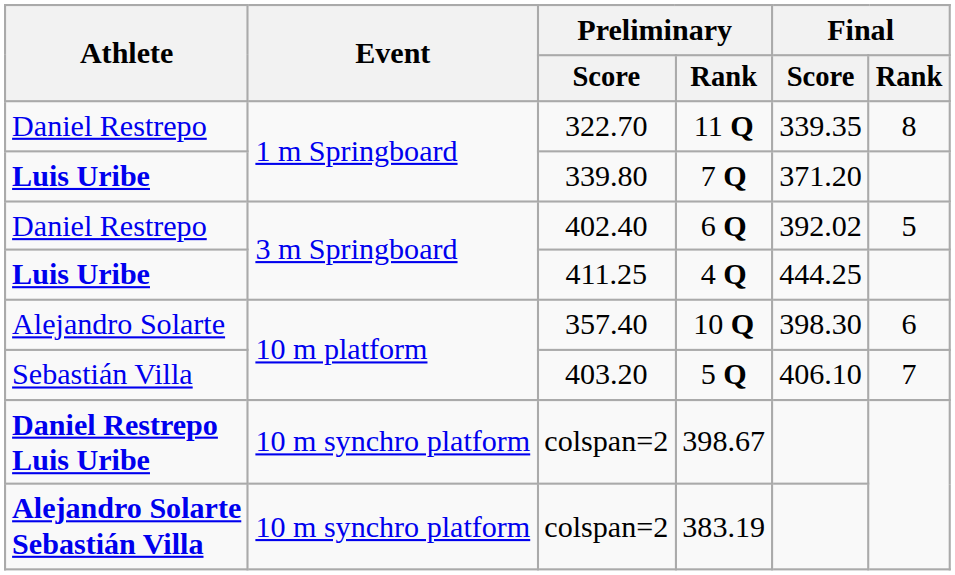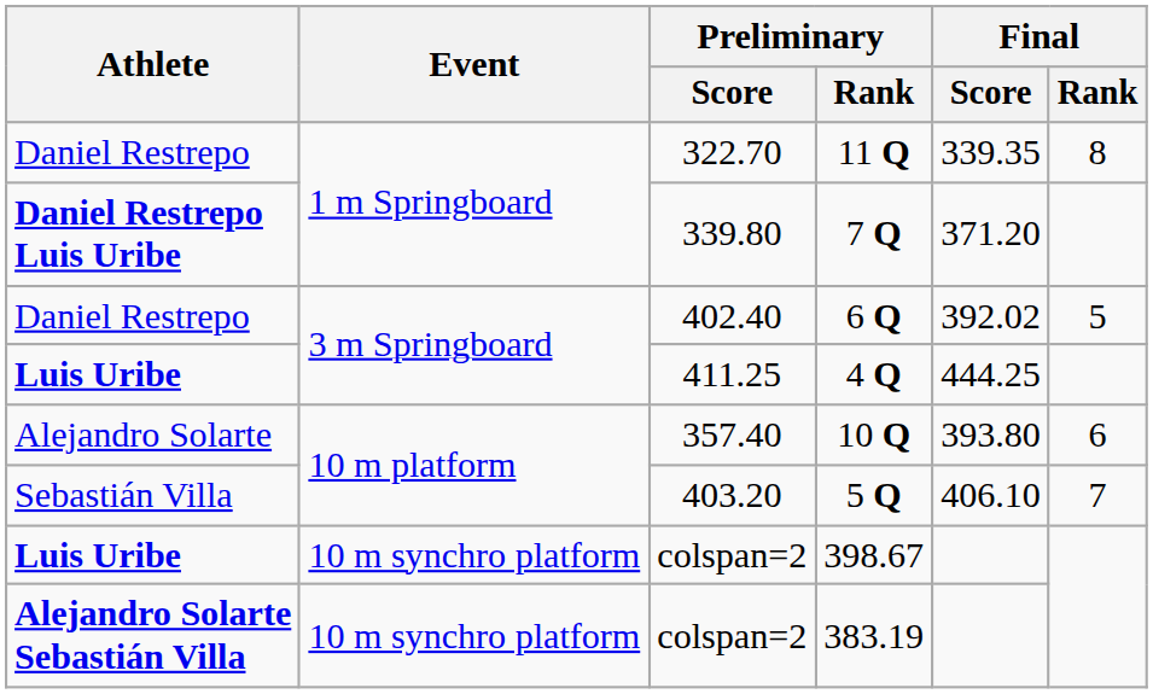7 Q | Athlete: Luis Uribe -> Daniel Restrepo Luis Uribe
10 Q | Final / Score: 398.30 -> 393.80
398.67 | Athlete: Daniel Restrepo Luis Uribe -> Luis Uribe
